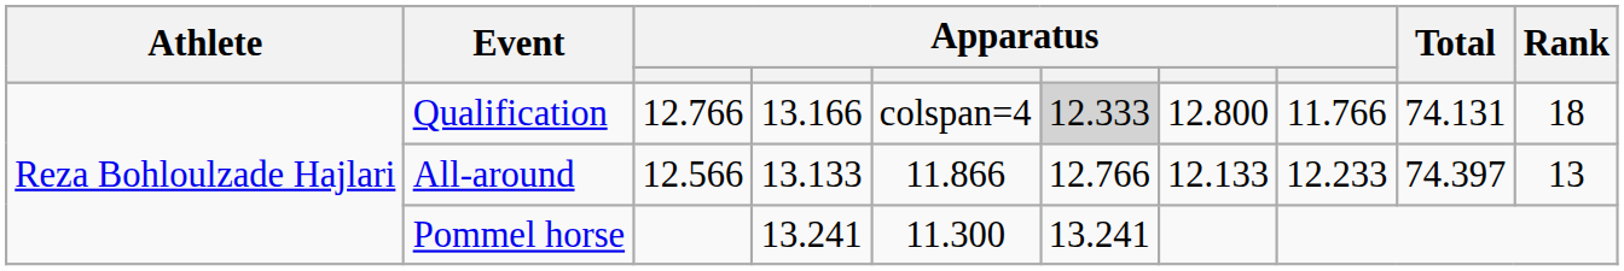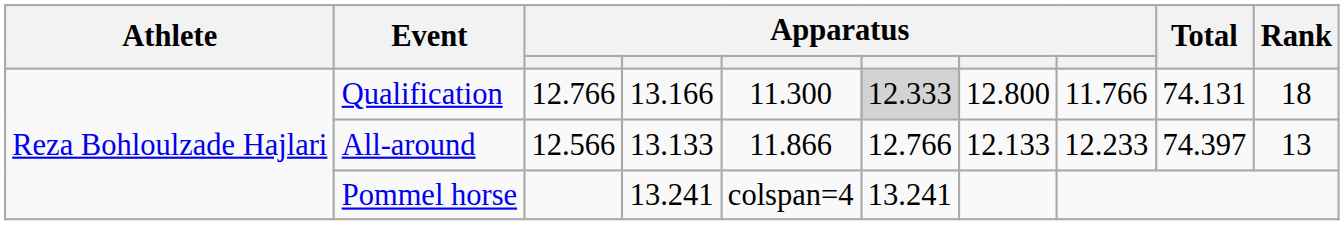Qualification | column 5: colspan=4 -> 11.300
Pommel horse | column 5: 11.300 -> colspan=4
